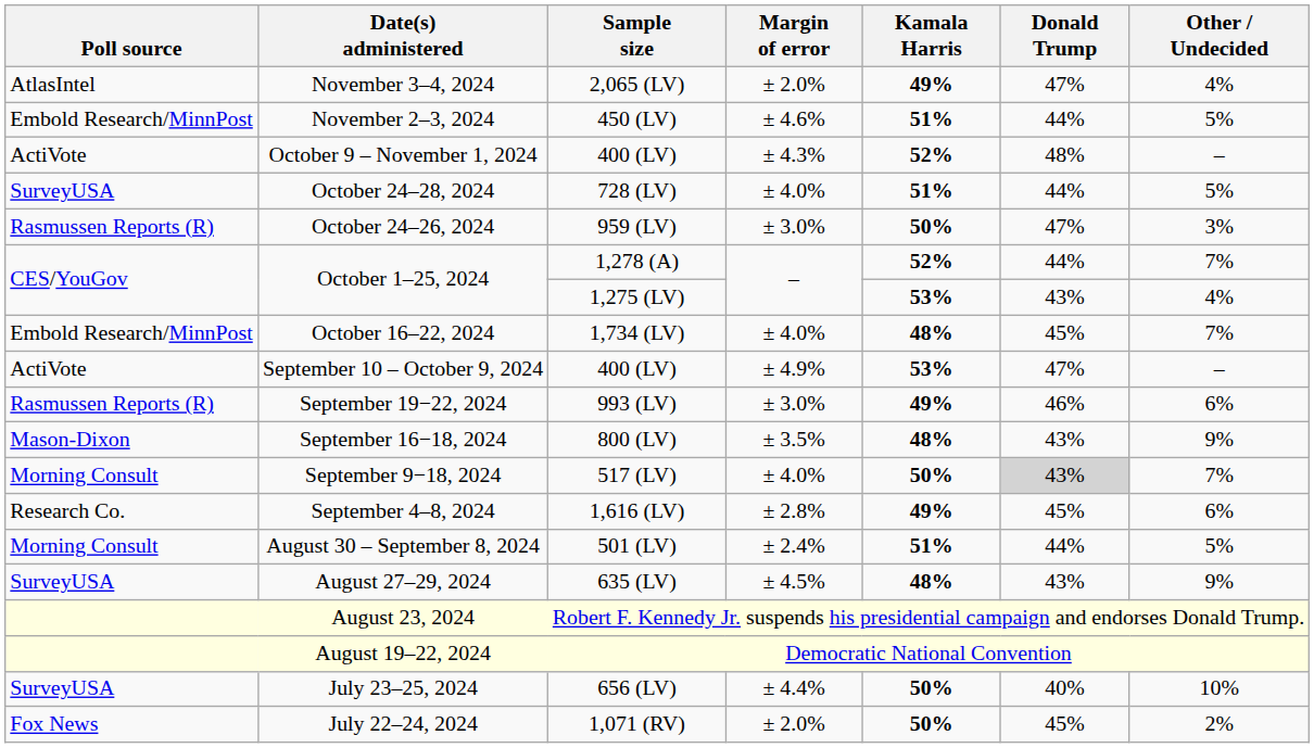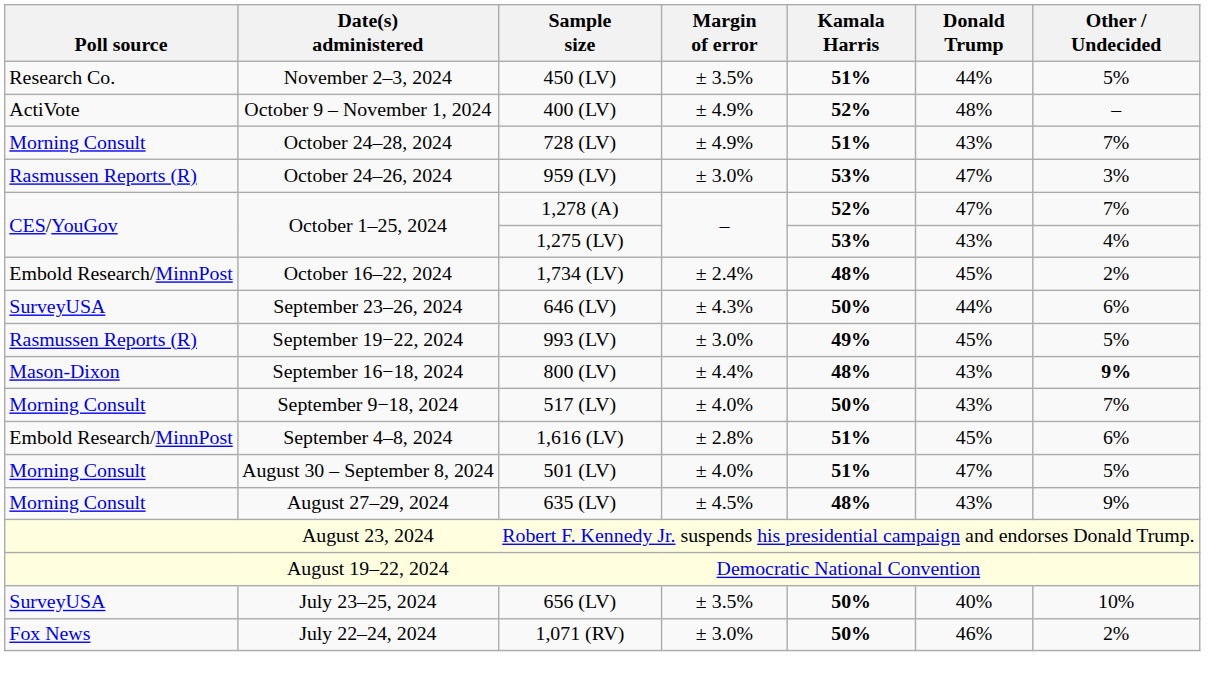- row: AtlasIntel | November 3–4, 2024 | 2,065 (LV) | ± 2.0% | 49% | 47% | 4%
November 2–3, 2024 | Poll source: Embold Research/MinnPost -> Research Co.
November 2–3, 2024 | Margin of error: ± 4.6% -> ± 3.5%
October 9 – November 1, 2024 | Margin of error: ± 4.3% -> ± 4.9%
October 24–28, 2024 | Poll source: SurveyUSA -> Morning Consult
October 24–28, 2024 | Margin of error: ± 4.0% -> ± 4.9%
October 24–28, 2024 | Donald Trump: 44% -> 43%
October 24–28, 2024 | Other / Undecided: 5% -> 7%
October 24–26, 2024 | Kamala Harris: 50% -> 53%
October 1–25, 2024 / 1,278 (A) | Donald Trump: 44% -> 47%
October 16–22, 2024 | Margin of error: ± 4.0% -> ± 2.4%
October 16–22, 2024 | Other / Undecided: 7% -> 2%
- row: ActiVote | September 10 – October 9, 2024 | 400 (LV) | ± 4.9% | 53% | 47% | –
+ row: SurveyUSA | September 23–26, 2024 | 646 (LV) | ± 4.3% | 50% | 44% | 6%
September 19−22, 2024 | Donald Trump: 46% -> 45%
September 19−22, 2024 | Other / Undecided: 6% -> 5%
September 16−18, 2024 | Margin of error: ± 3.5% -> ± 4.4%
September 16−18, 2024 | Other / Undecided: normal -> bold
September 9−18, 2024 | Donald Trump: lightgrey background -> no background
September 4–8, 2024 | Poll source: Research Co. -> Embold Research/MinnPost
September 4–8, 2024 | Kamala Harris: 49% -> 51%
August 30 – September 8, 2024 | Margin of error: ± 2.4% -> ± 4.0%
August 30 – September 8, 2024 | Donald Trump: 44% -> 47%
August 27–29, 2024 | Poll source: SurveyUSA -> Morning Consult
July 23–25, 2024 | Margin of error: ± 4.4% -> ± 3.5%
July 22–24, 2024 | Margin of error: ± 2.0% -> ± 3.0%
July 22–24, 2024 | Donald Trump: 45% -> 46%
